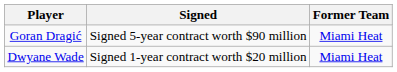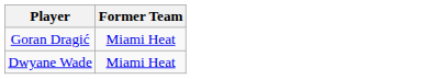- column: Signed | Signed 5-year contract worth $90 million | Signed 1-year contract worth $20 million
